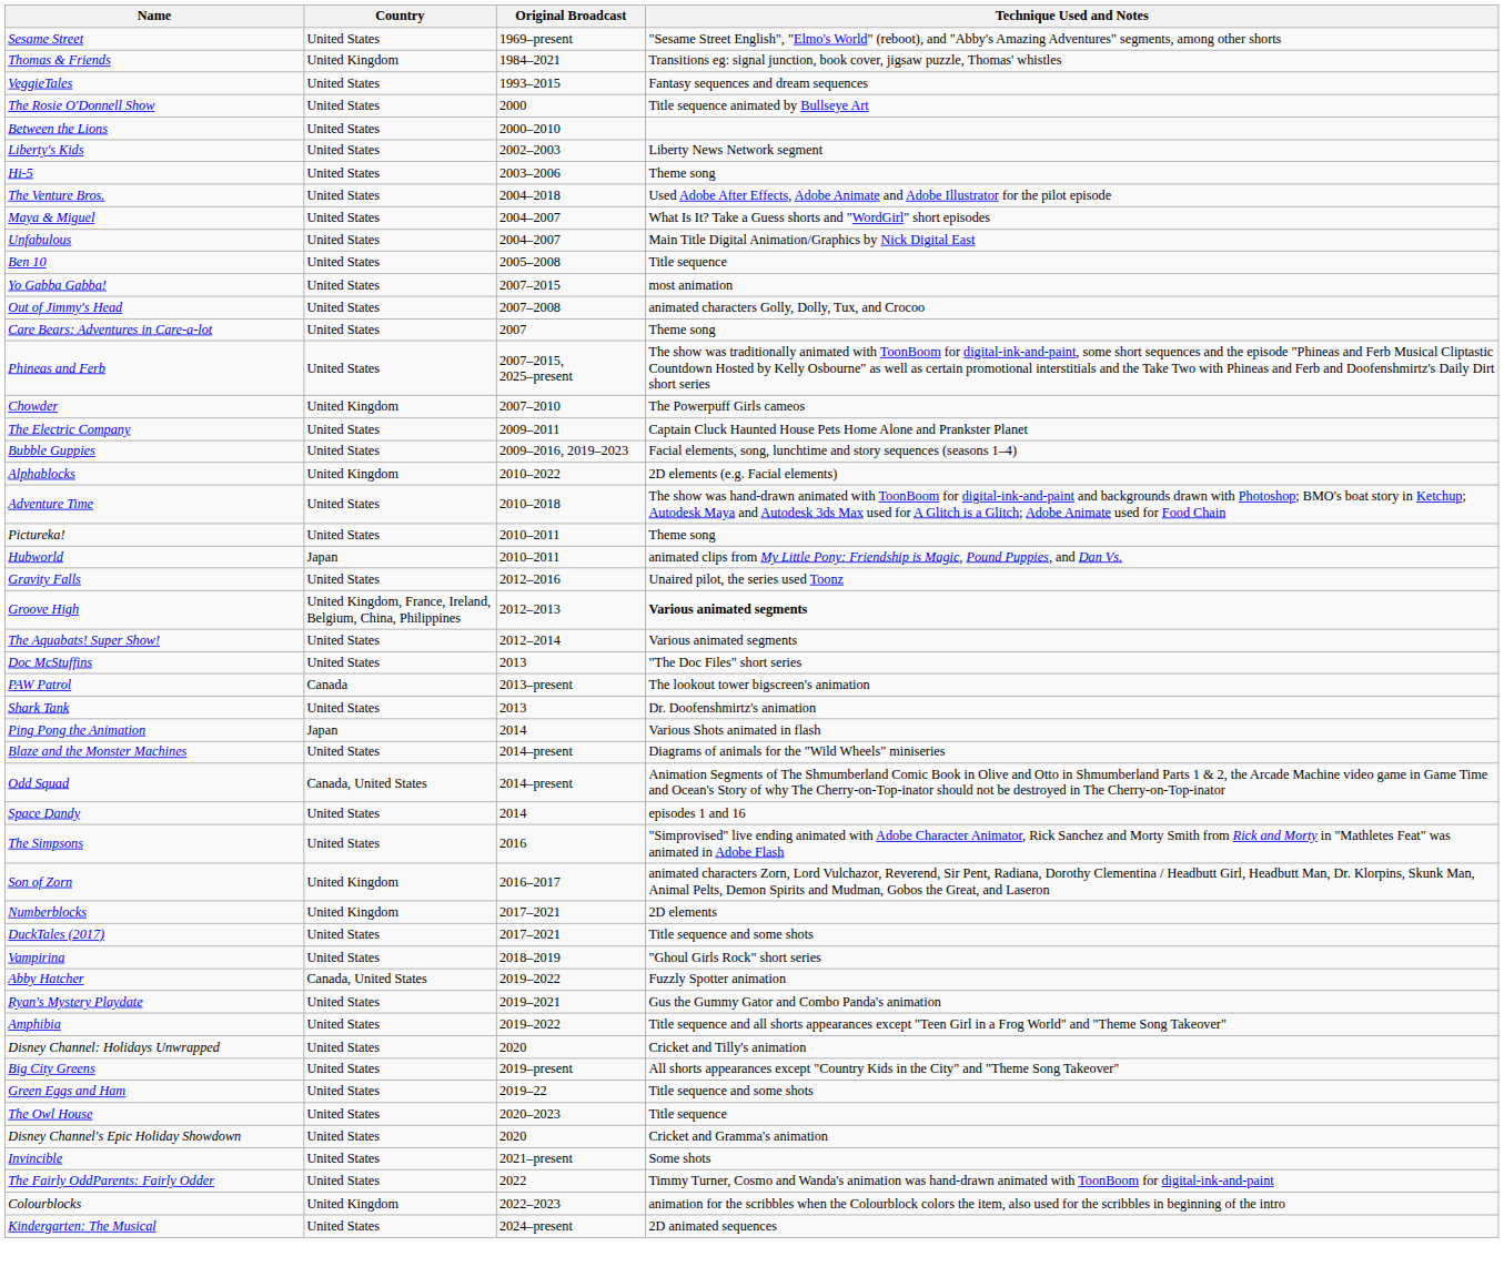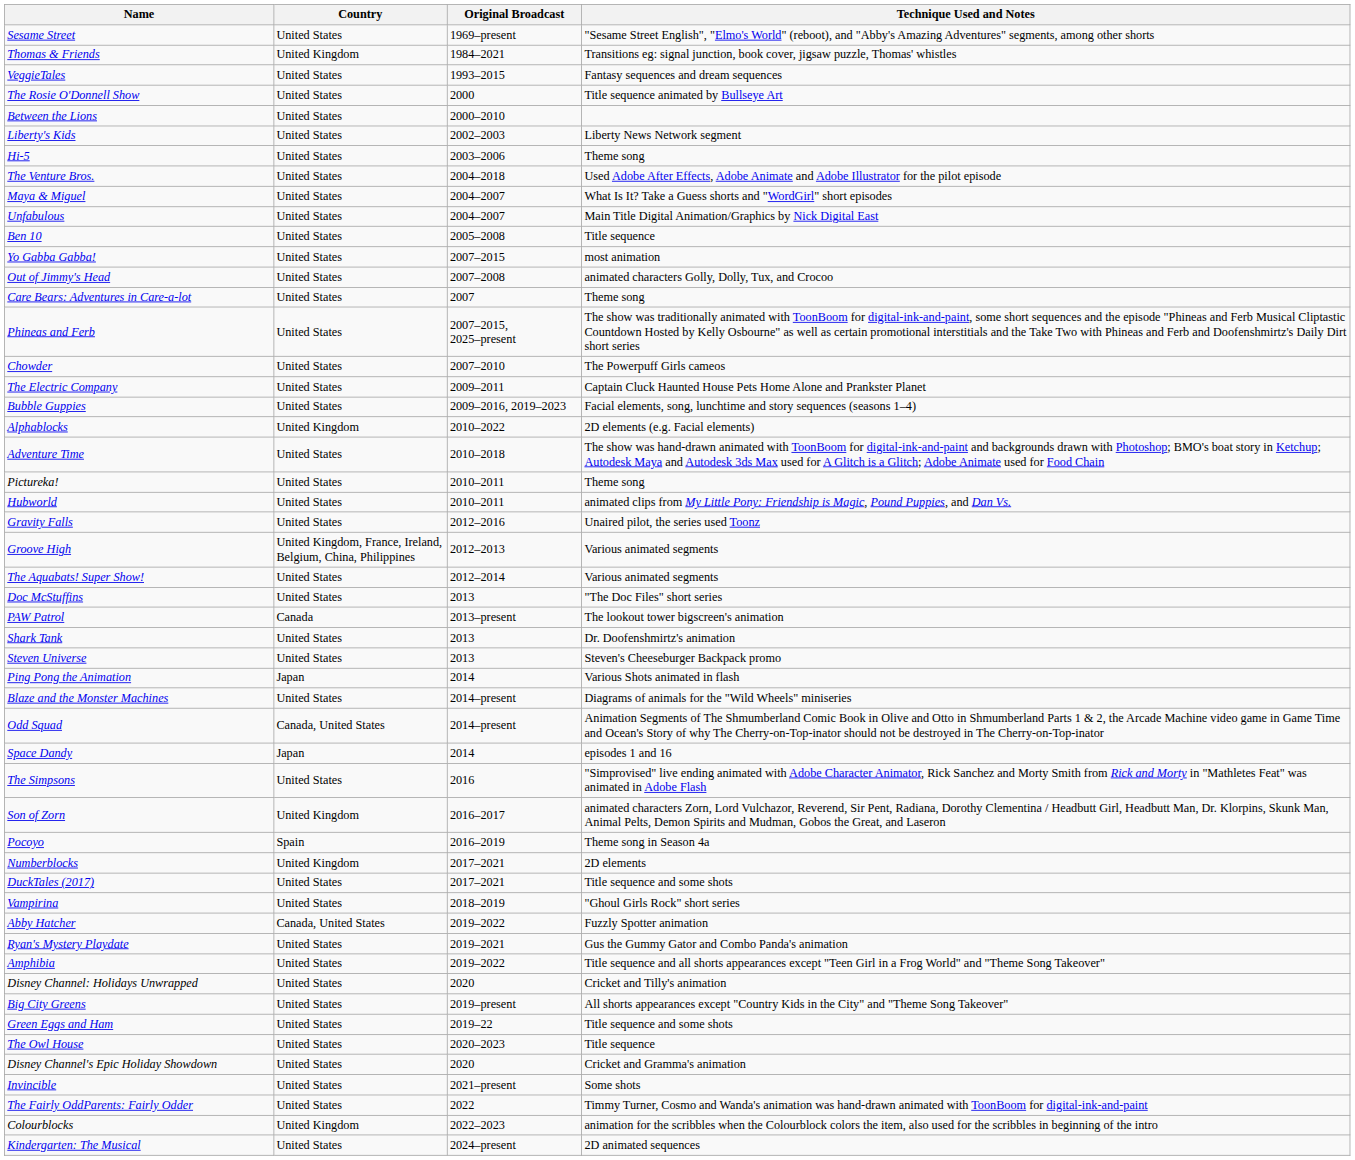Chowder | Country: United Kingdom -> United States
Hubworld | Country: Japan -> United States
Groove High | Technique Used and Notes: bold -> normal
+ row: Steven Universe | United States | 2013 | Steven's Cheeseburger Backpack promo
Space Dandy | Country: United States -> Japan
+ row: Pocoyo | Spain | 2016–2019 | Theme song in Season 4a
